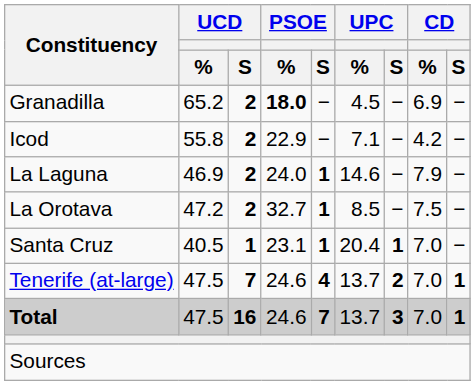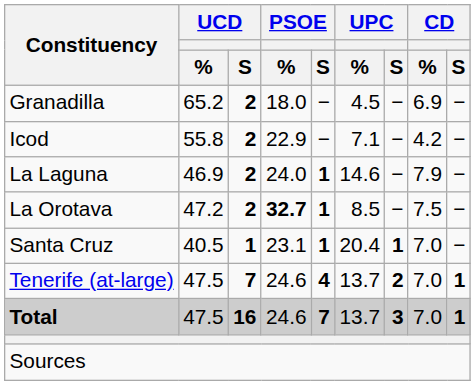Granadilla | PSOE / %: bold -> normal
La Orotava | PSOE / %: normal -> bold
